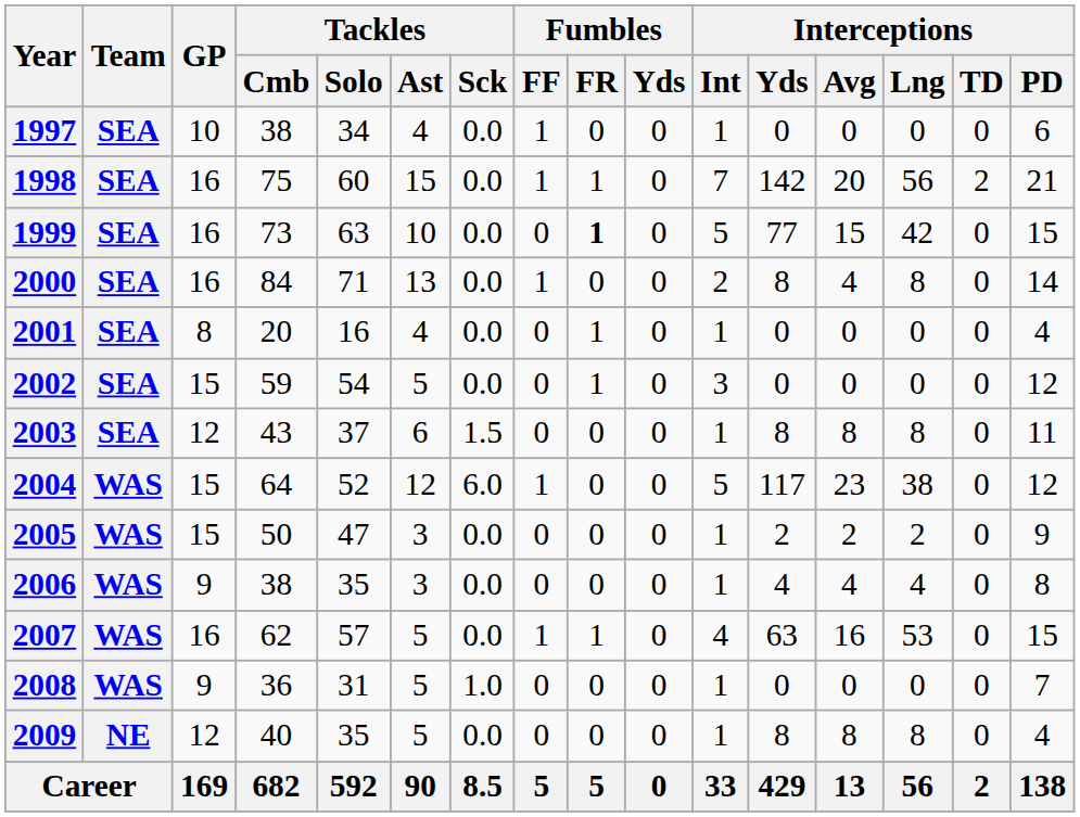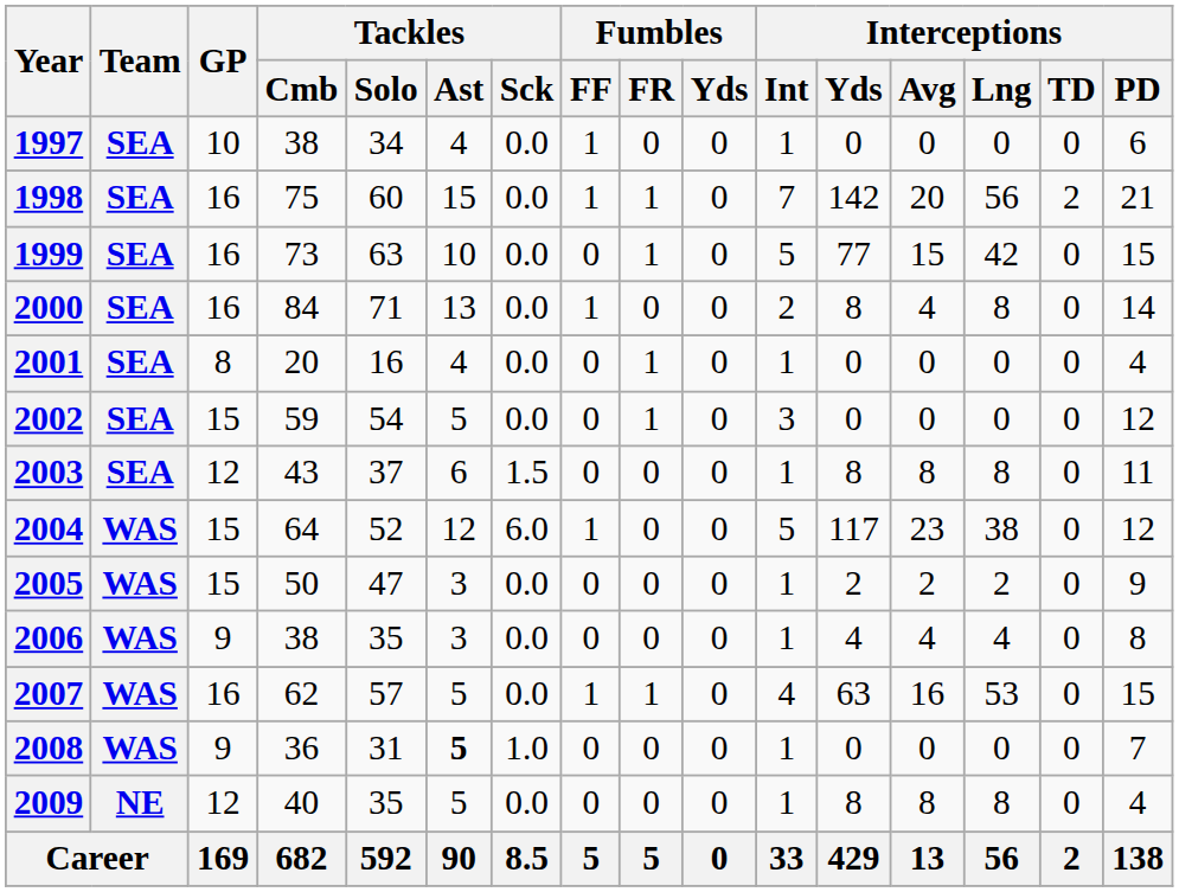1999 | Fumbles / FR: bold -> normal
2008 | Tackles / Ast: normal -> bold
